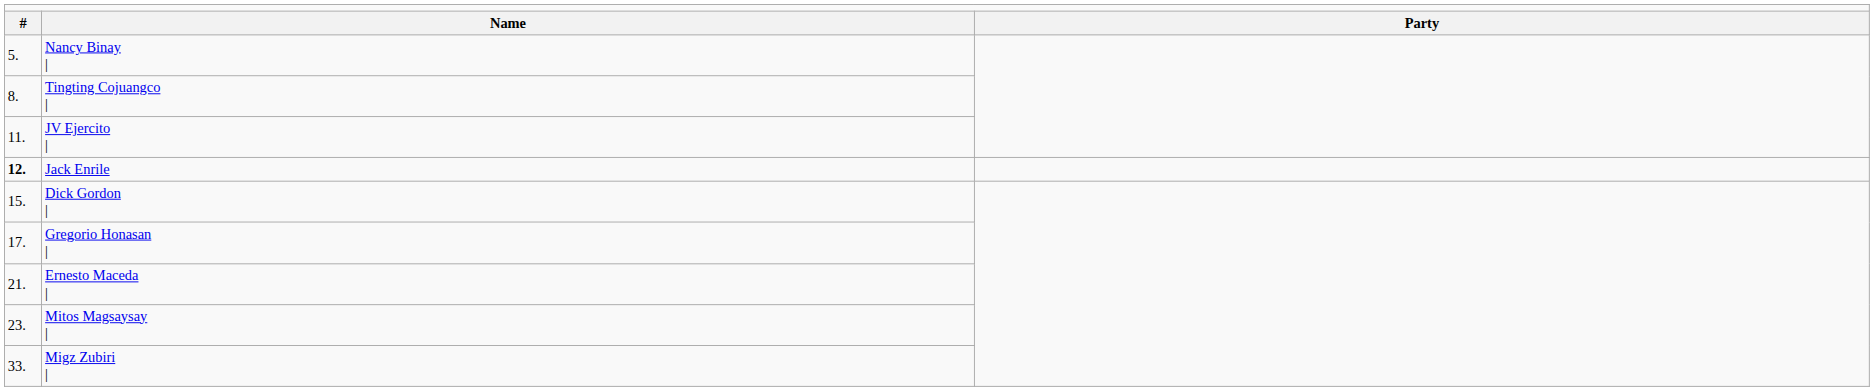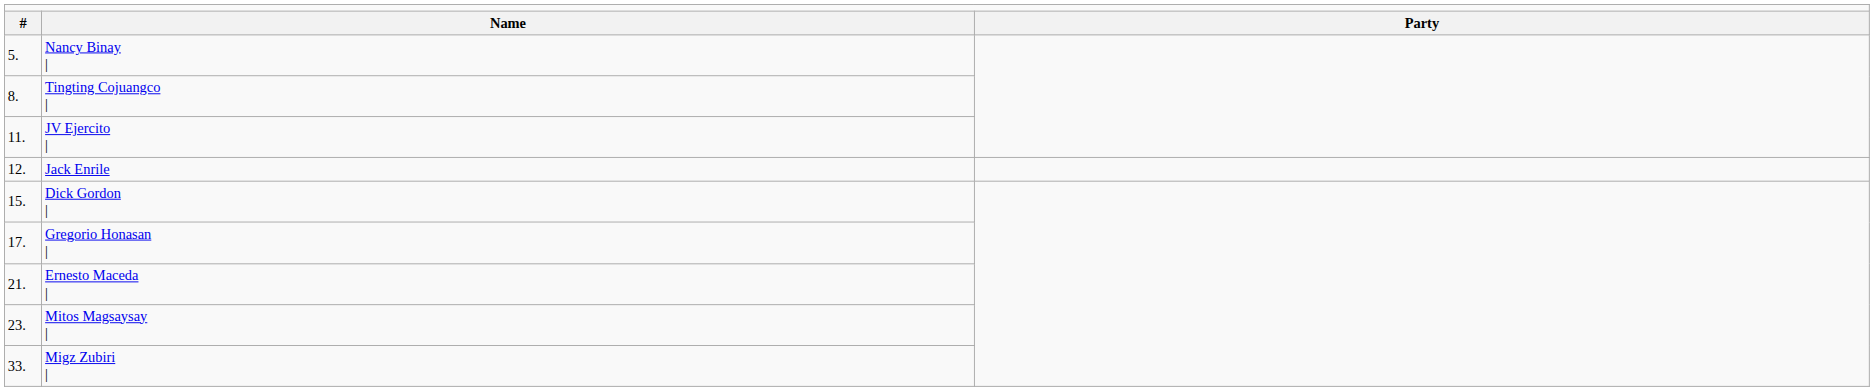Jack Enrile | column 1: bold -> normal
